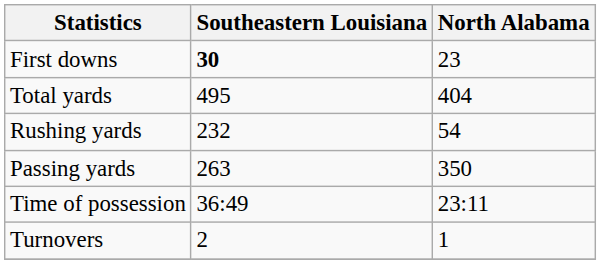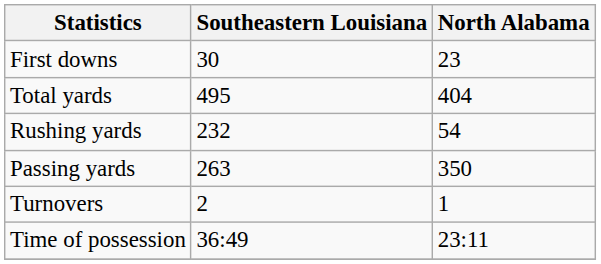First downs | Southeastern Louisiana: bold -> normal
rows swapped: Turnovers <-> Time of possession
